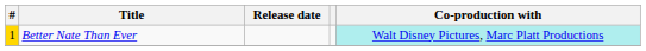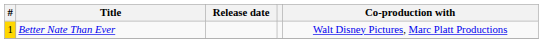Better Nate Than Ever | Co-production with: paleturquoise background -> no background
